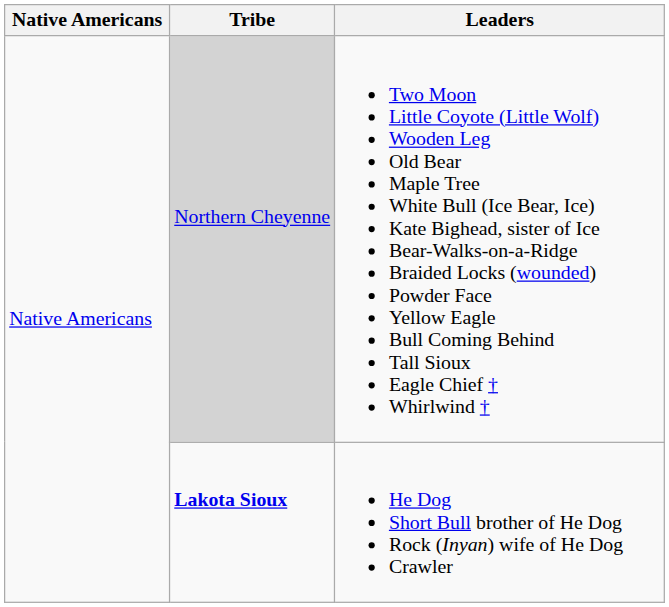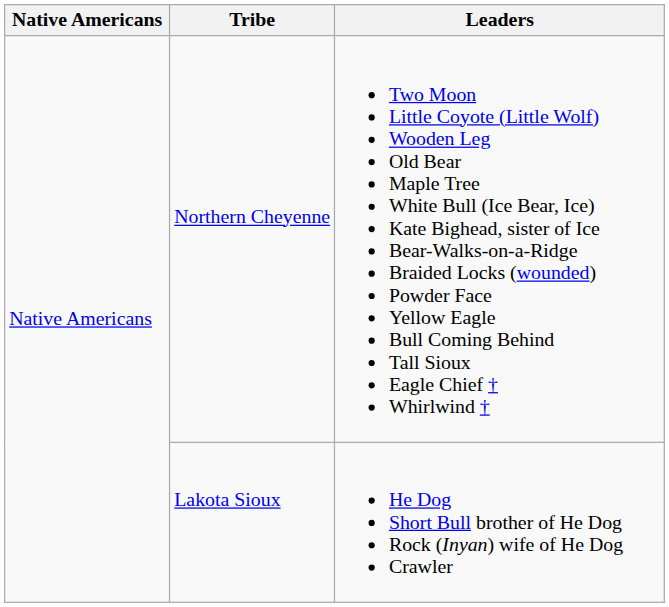Northern Cheyenne | Tribe: lightgrey background -> no background
Lakota Sioux | Tribe: bold -> normal
